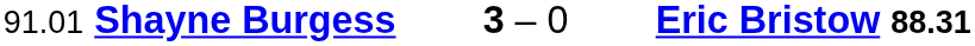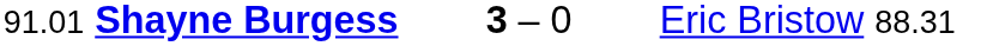91.01 Shayne Burgess | column 3: bold -> normal
